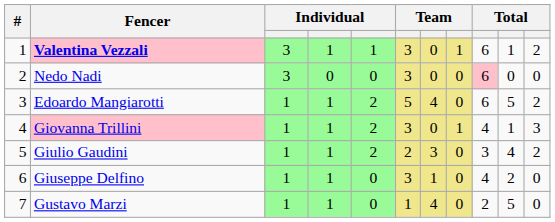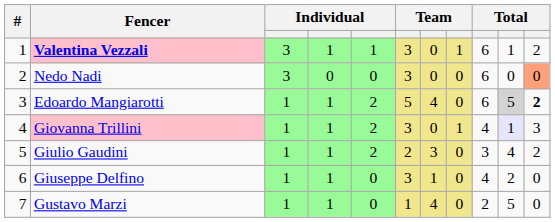Nedo Nadi | column 9: pink background -> no background
Nedo Nadi | column 11: no background -> lightsalmon background
Edoardo Mangiarotti | column 10: no background -> lightgrey background
Edoardo Mangiarotti | column 11: normal -> bold
Giovanna Trillini | column 10: no background -> lavender background
